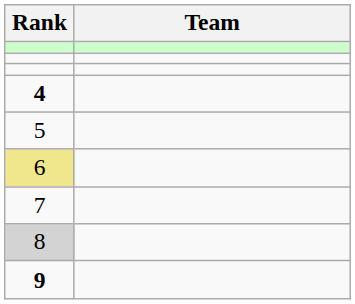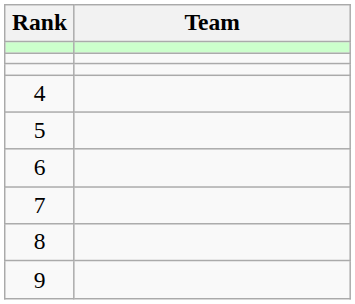row 5 | Rank: bold -> normal
row 7 | Rank: khaki background -> no background
row 9 | Rank: lightgrey background -> no background
row 10 | Rank: bold -> normal
